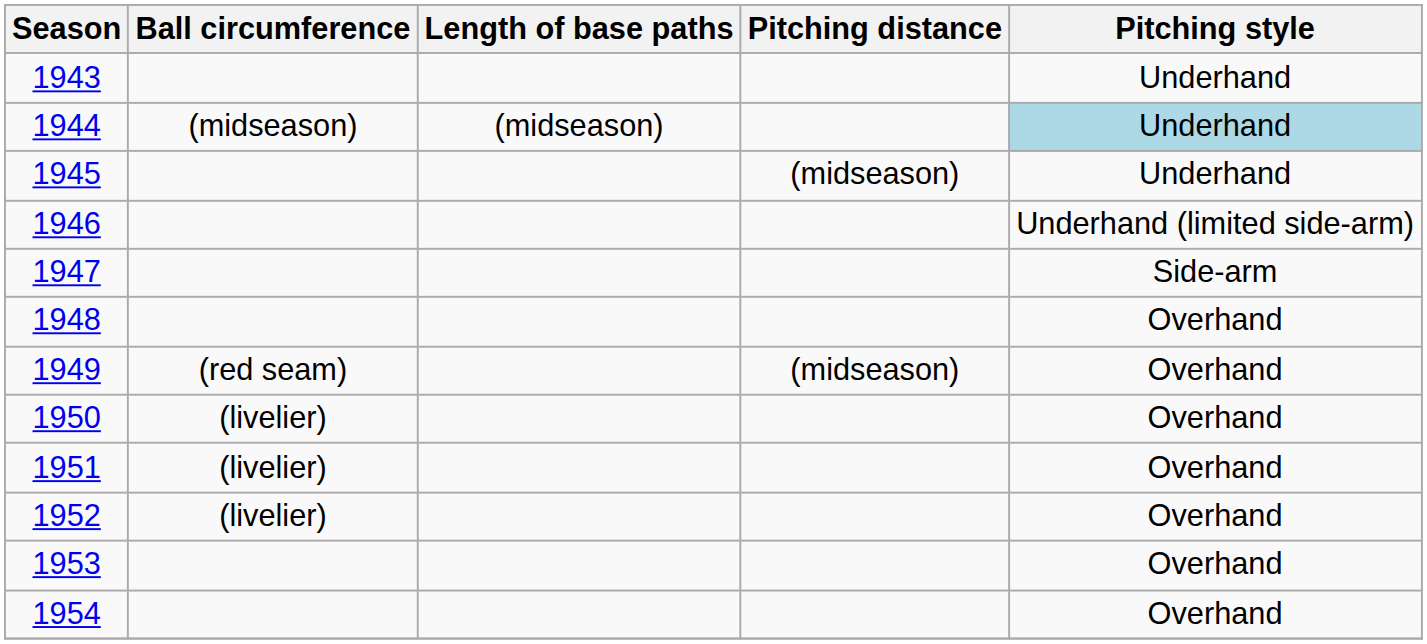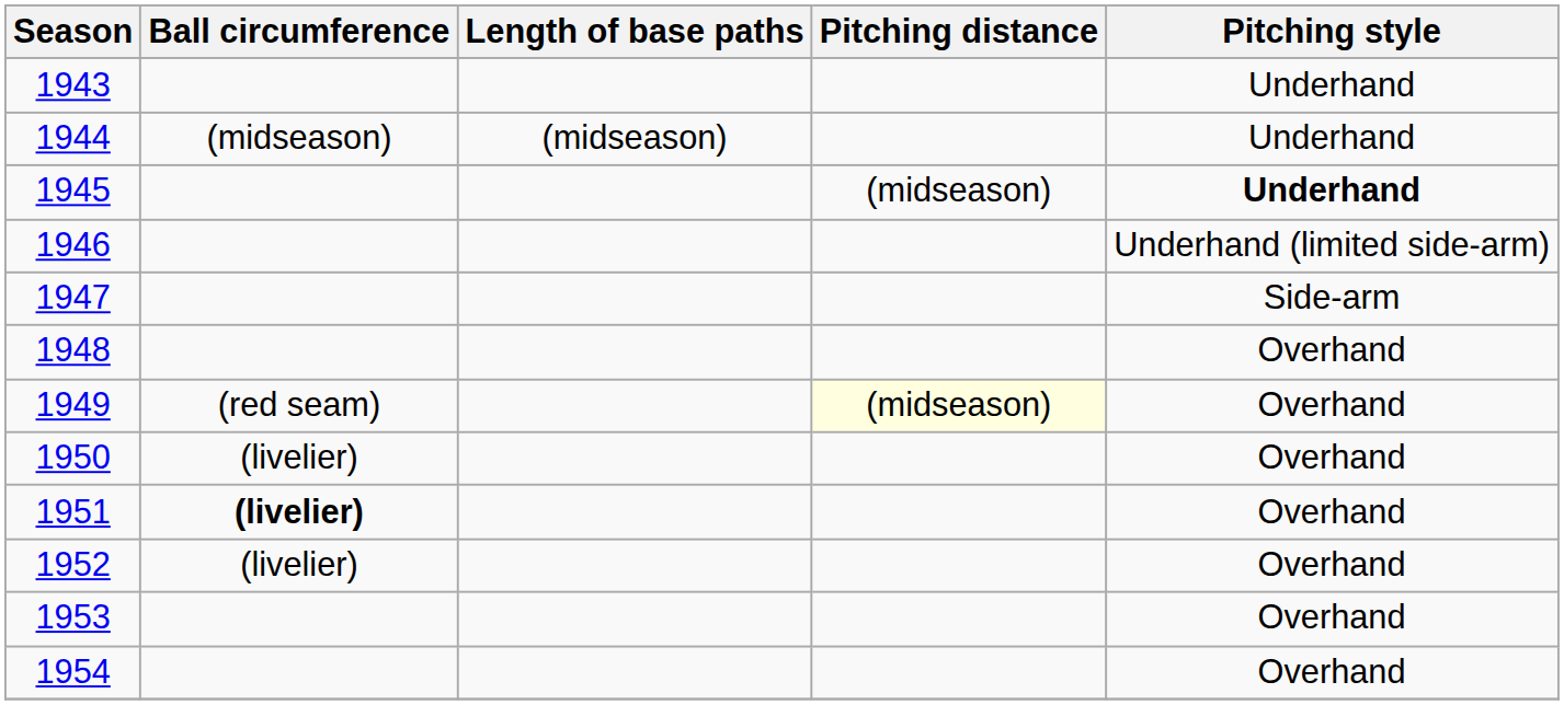1944 | Pitching style: lightblue background -> no background
1945 | Pitching style: normal -> bold
1949 | Pitching distance: no background -> lightyellow background
1951 | Ball circumference: normal -> bold
